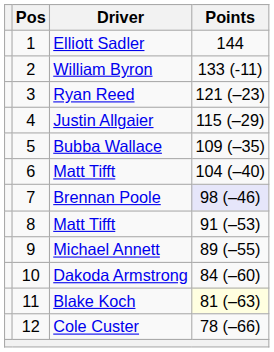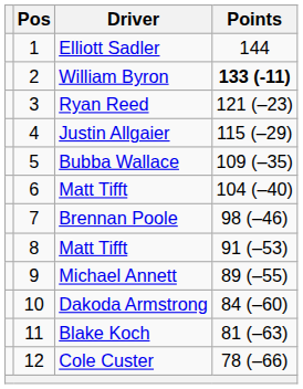William Byron | Points: normal -> bold
Brennan Poole | Points: lavender background -> no background
Blake Koch | Points: lightyellow background -> no background
